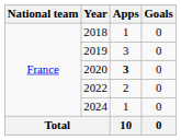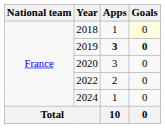2018 | Goals: no background -> lightyellow background
2019 | Apps: normal -> bold
2019 | Goals: normal -> bold
2020 | Apps: bold -> normal
